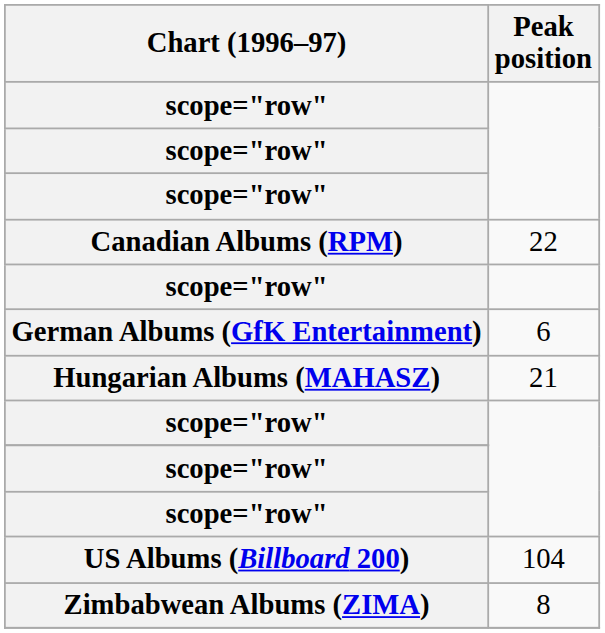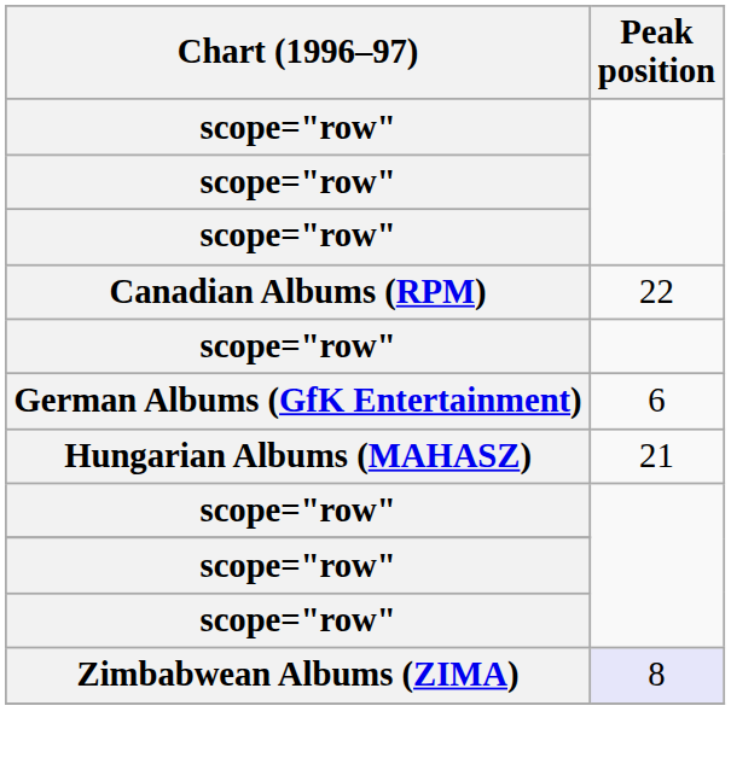- row: US Albums (Billboard 200) | 104
Zimbabwean Albums (ZIMA) | Peak position: no background -> lavender background
